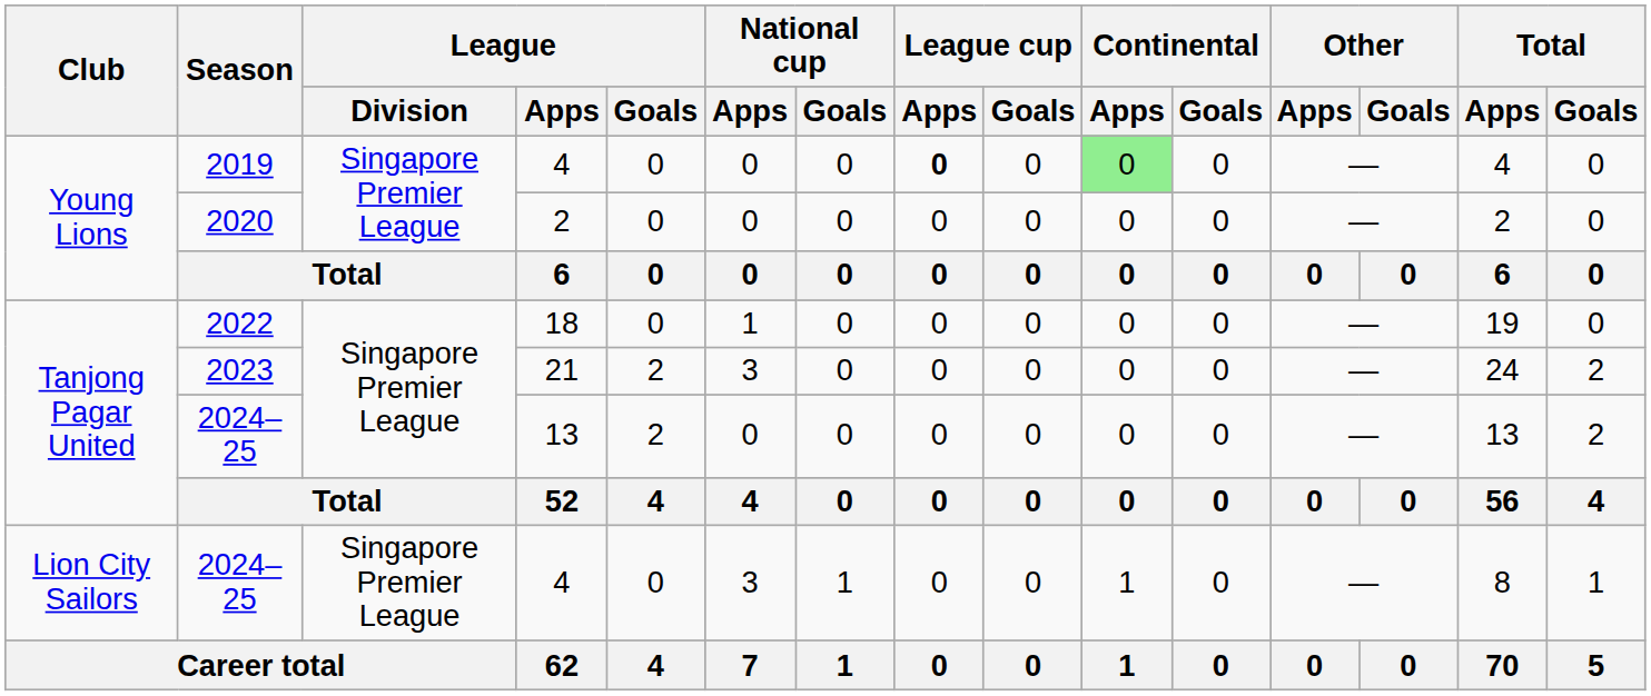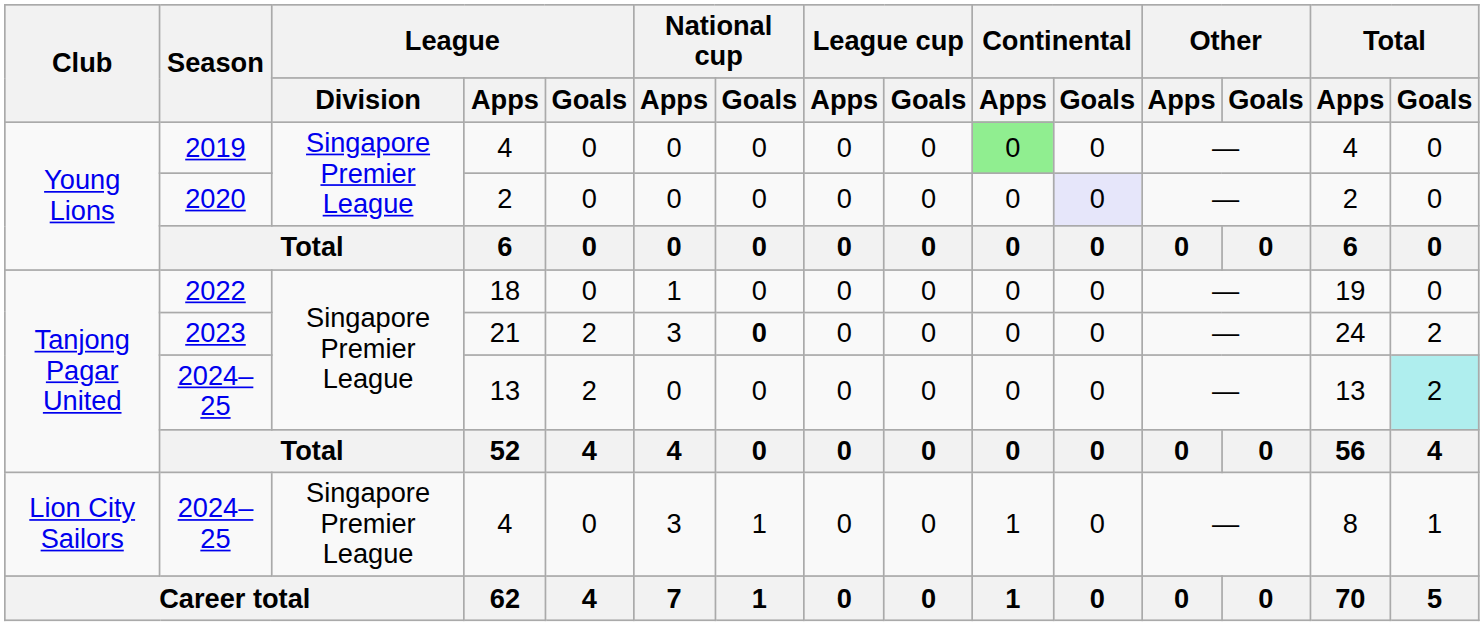2019 | League cup / Apps: bold -> normal
2020 | Continental / Goals: no background -> lavender background
2023 | National cup / Goals: normal -> bold
2024–25 / 13 | Total / Goals: no background -> paleturquoise background
